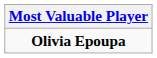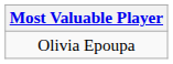row 2 | column 1: bold -> normal
